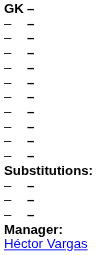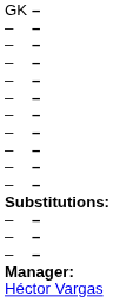GK | column 1: bold -> normal
